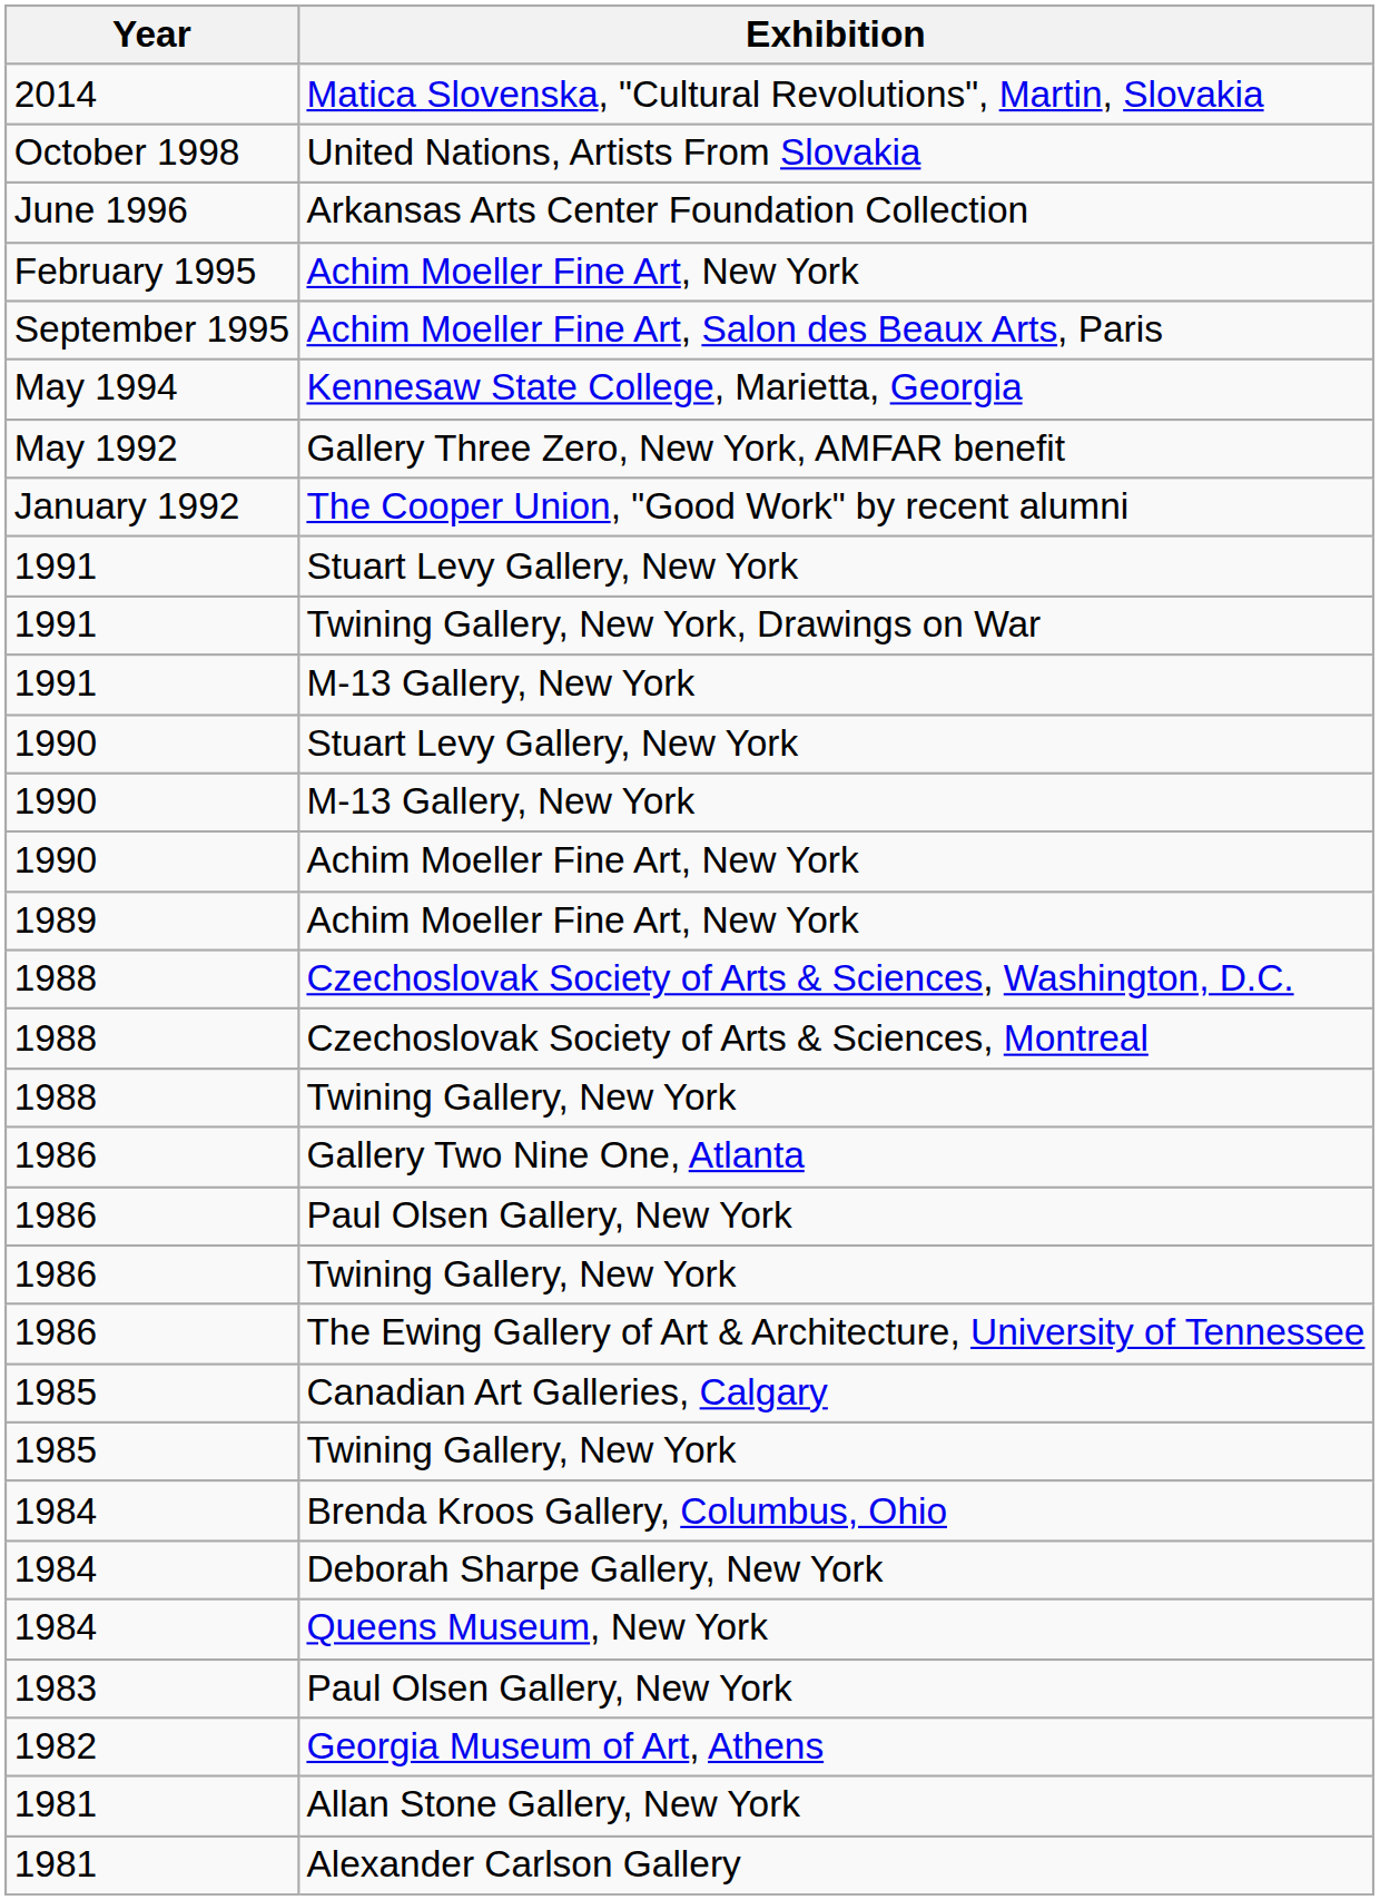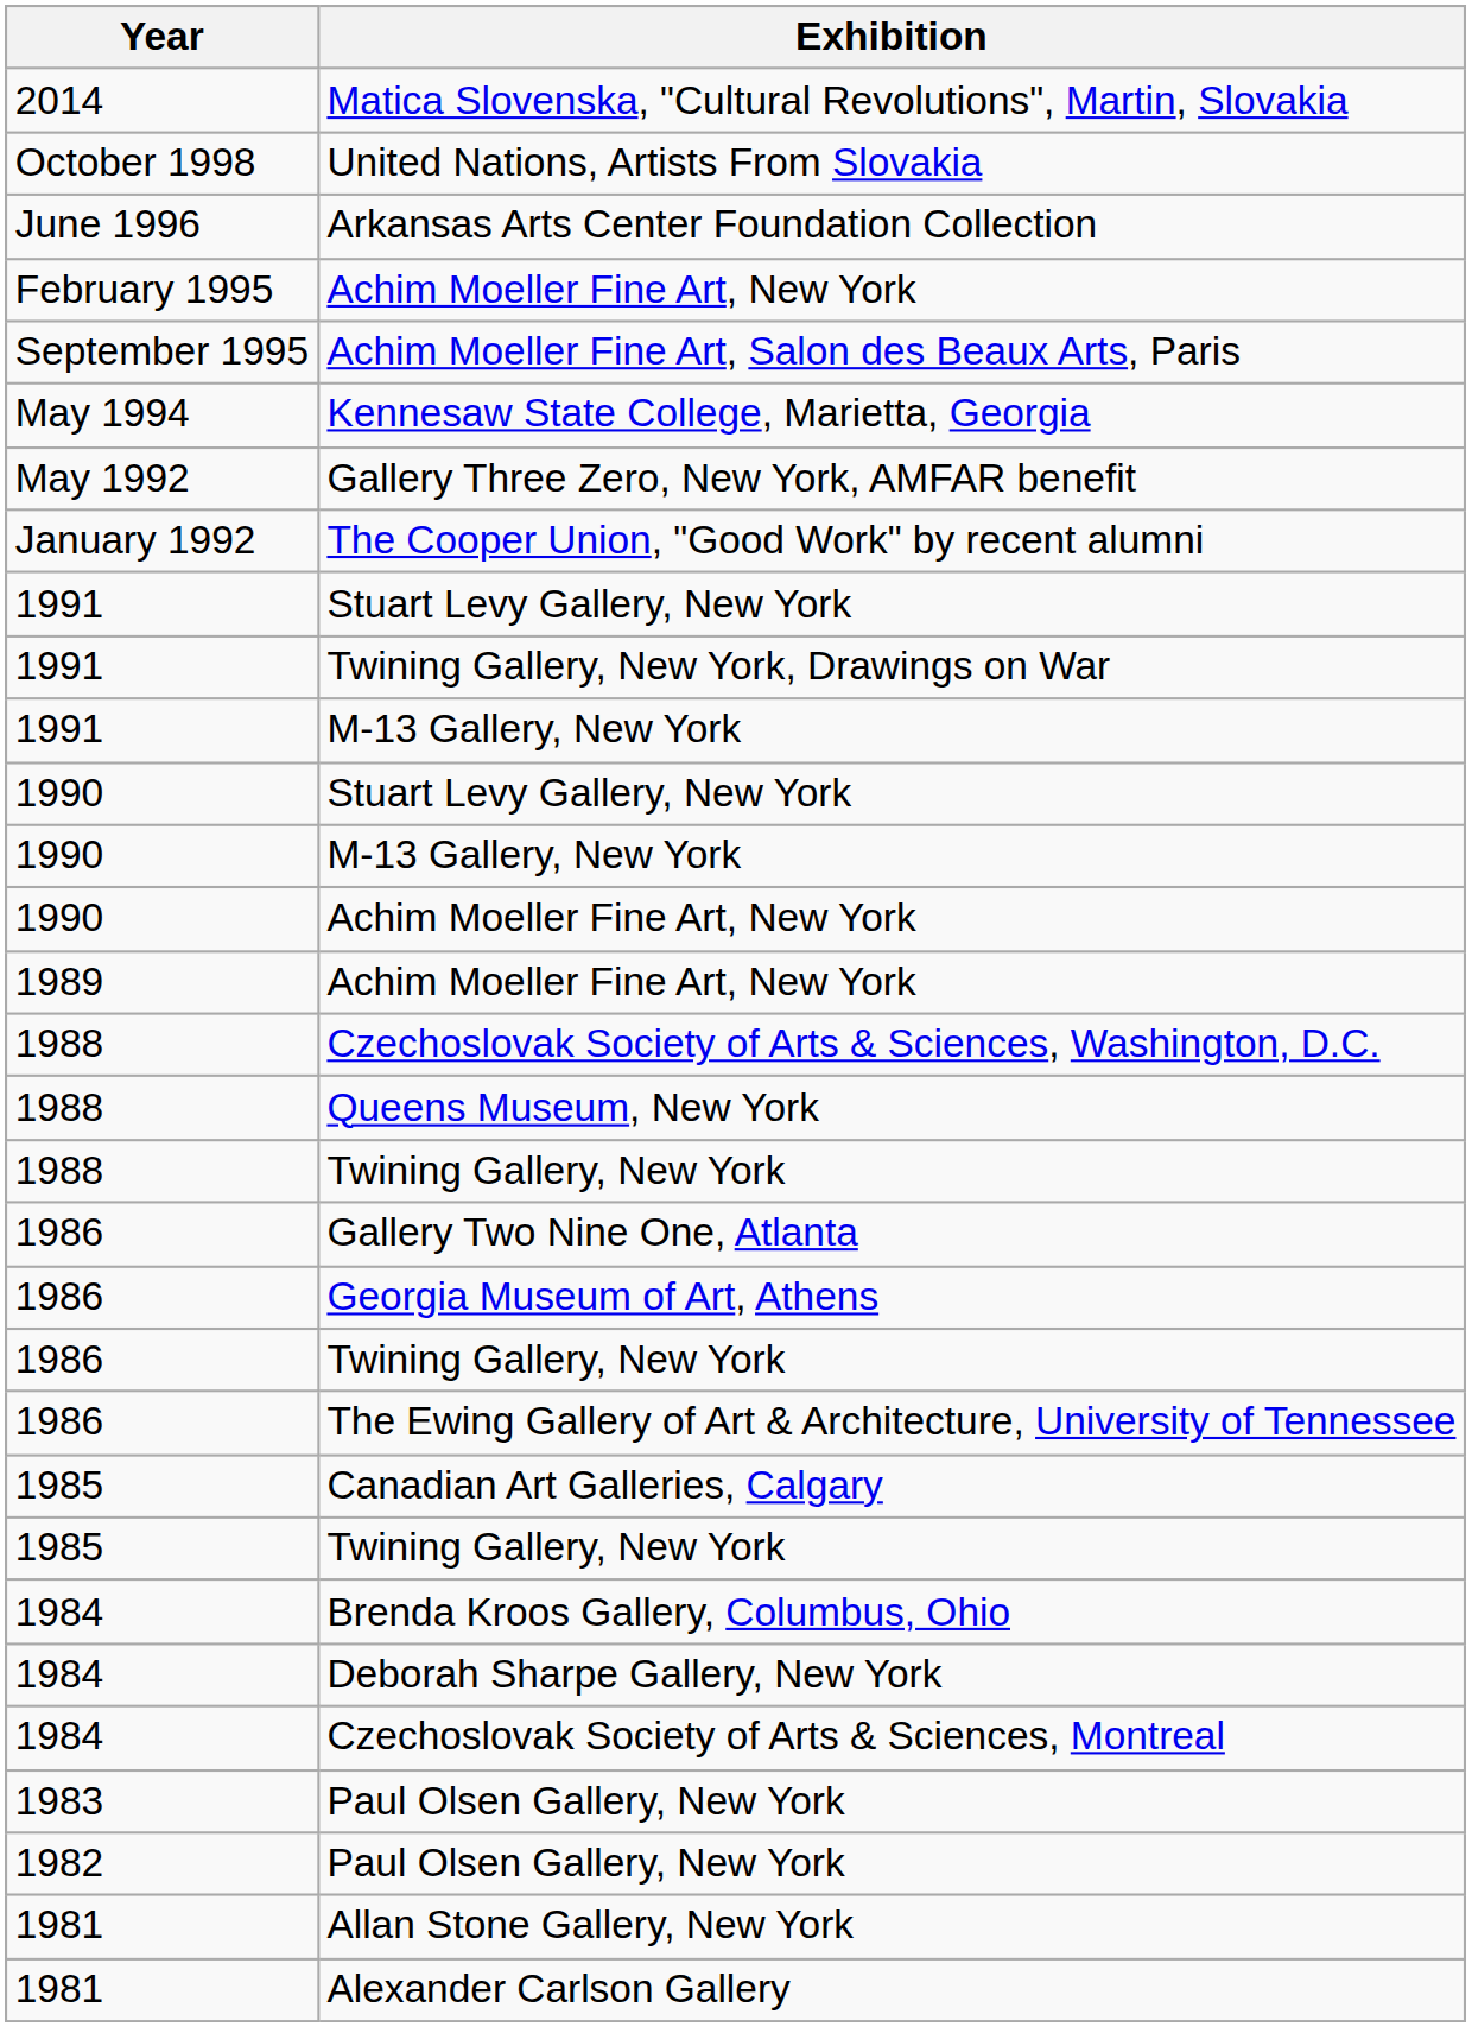row 18 | Exhibition: Czechoslovak Society of Arts & Sciences, Montreal -> Queens Museum, New York
row 21 | Exhibition: Paul Olsen Gallery, New York -> Georgia Museum of Art, Athens
row 28 | Exhibition: Queens Museum, New York -> Czechoslovak Society of Arts & Sciences, Montreal
row 30 | Exhibition: Georgia Museum of Art, Athens -> Paul Olsen Gallery, New York
